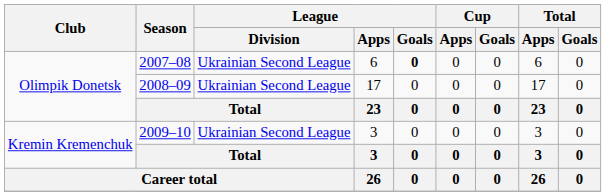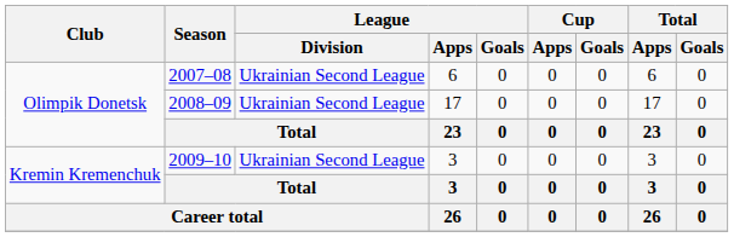2007–08 | League / Goals: bold -> normal
